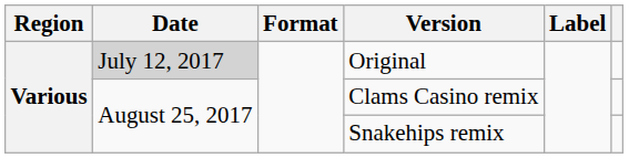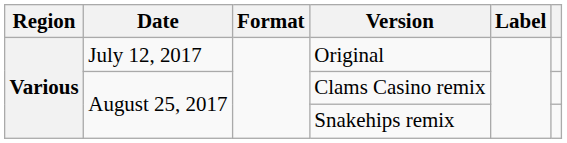Original | Date: lightgrey background -> no background
